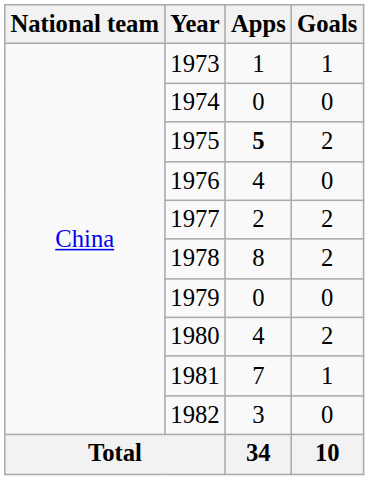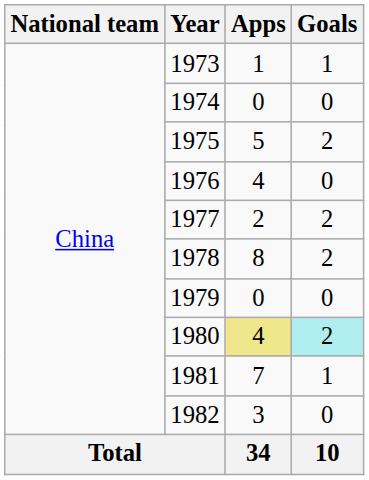1975 | Apps: bold -> normal
1980 | Apps: no background -> khaki background
1980 | Goals: no background -> paleturquoise background
